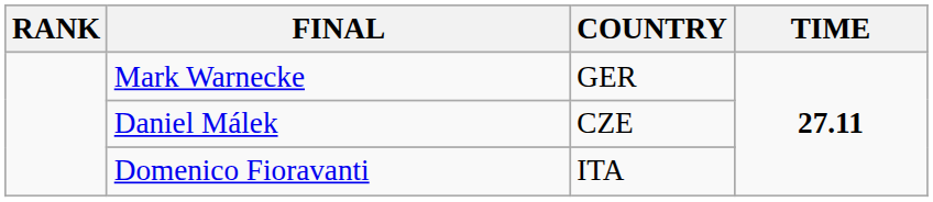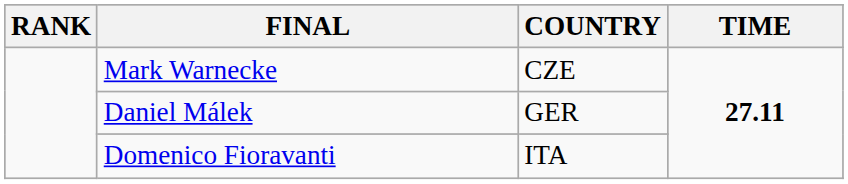Mark Warnecke | COUNTRY: GER -> CZE
Daniel Málek | COUNTRY: CZE -> GER
